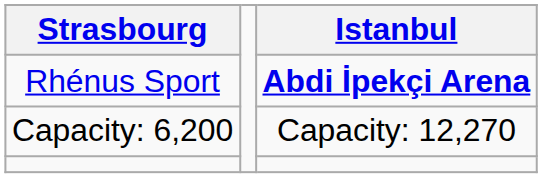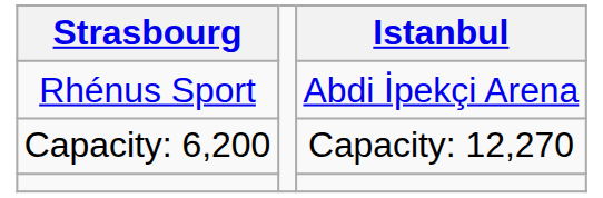Rhénus Sport | Istanbul: bold -> normal
